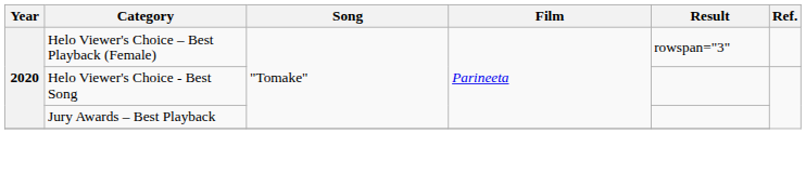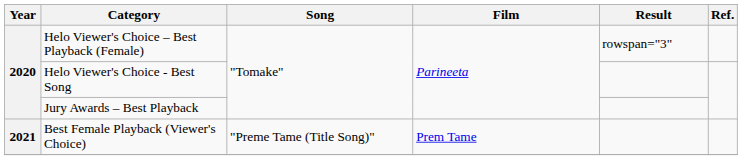+ row: 2021 | Best Female Playback (Viewer's Choice) | "Preme Tame (Title Song)" | Prem Tame
